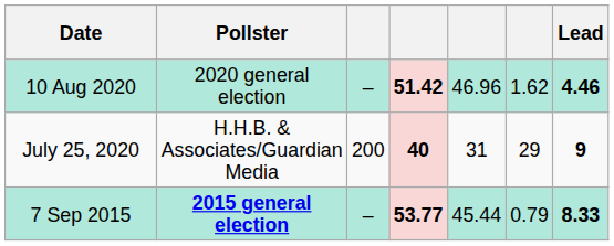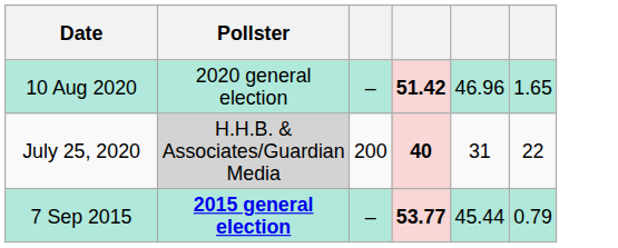- column: Lead | 4.46 | 9 | 8.33
10 Aug 2020 | column 6: 1.62 -> 1.65
July 25, 2020 | Pollster: no background -> lightgrey background
July 25, 2020 | column 6: 29 -> 22
